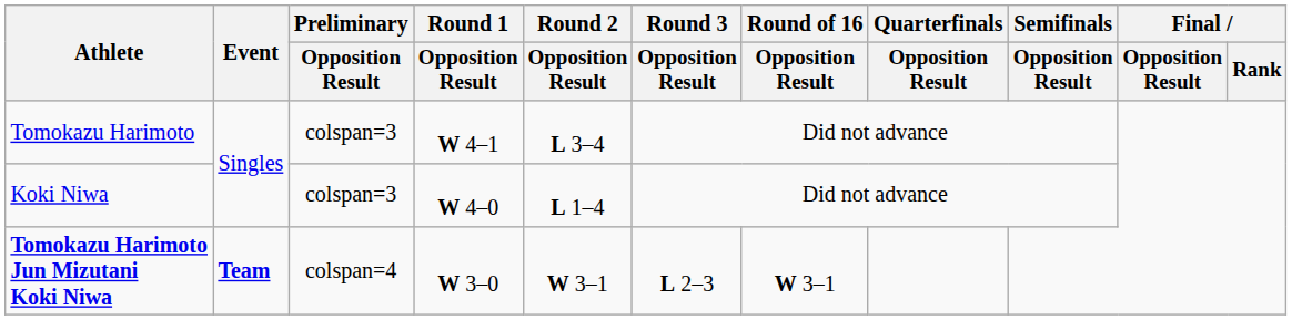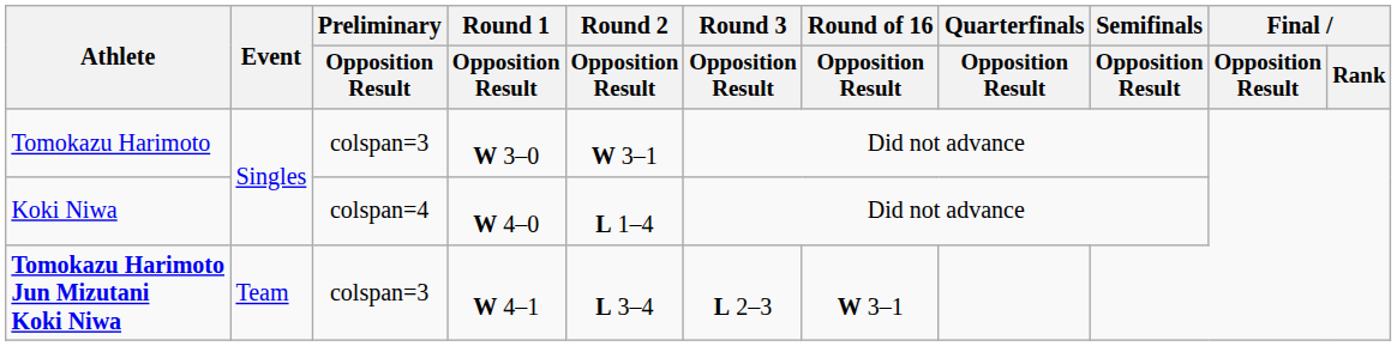Tomokazu Harimoto | Round 1 / Opposition Result: W 4–1 -> W 3–0
Tomokazu Harimoto | Round 2 / Opposition Result: L 3–4 -> W 3–1
Koki Niwa | Preliminary / Opposition Result: colspan=3 -> colspan=4
Tomokazu Harimoto Jun Mizutani Koki Niwa | Event: bold -> normal
Tomokazu Harimoto Jun Mizutani Koki Niwa | Preliminary / Opposition Result: colspan=4 -> colspan=3
Tomokazu Harimoto Jun Mizutani Koki Niwa | Round 1 / Opposition Result: W 3–0 -> W 4–1
Tomokazu Harimoto Jun Mizutani Koki Niwa | Round 2 / Opposition Result: W 3–1 -> L 3–4
